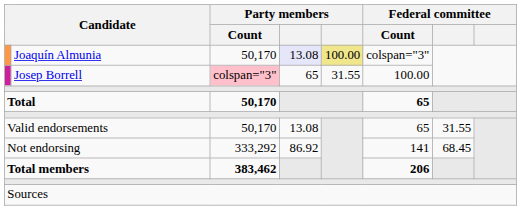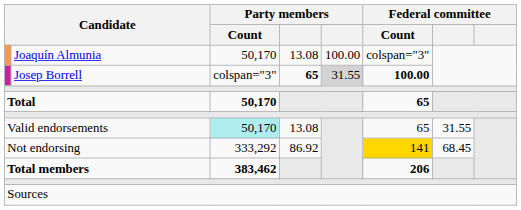Joaquín Almunia | column 4: lavender background -> no background
Joaquín Almunia | column 5: khaki background -> no background
Josep Borrell | Party members / Count: pink background -> no background
Josep Borrell | column 4: normal -> bold
Josep Borrell | column 5: no background -> lightgrey background
Josep Borrell | Federal committee / Count: normal -> bold
Valid endorsements | Party members / Count: no background -> paleturquoise background
Not endorsing | Federal committee / Count: no background -> gold background
